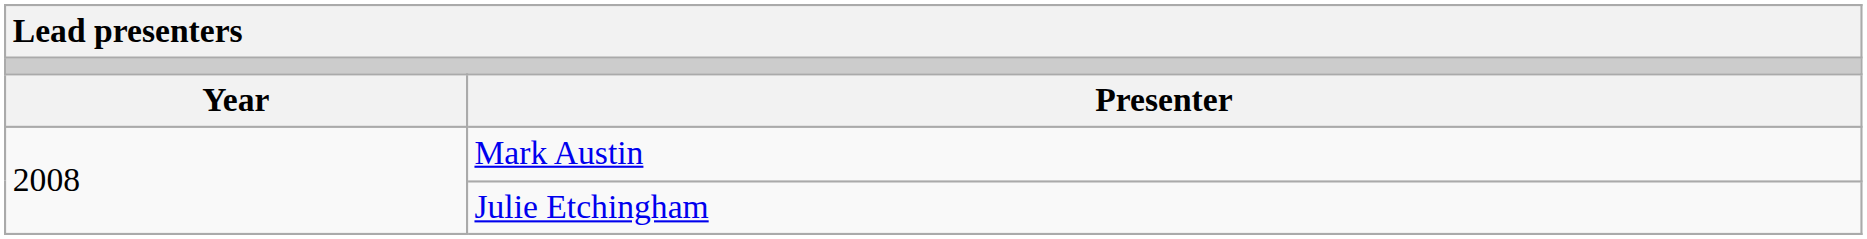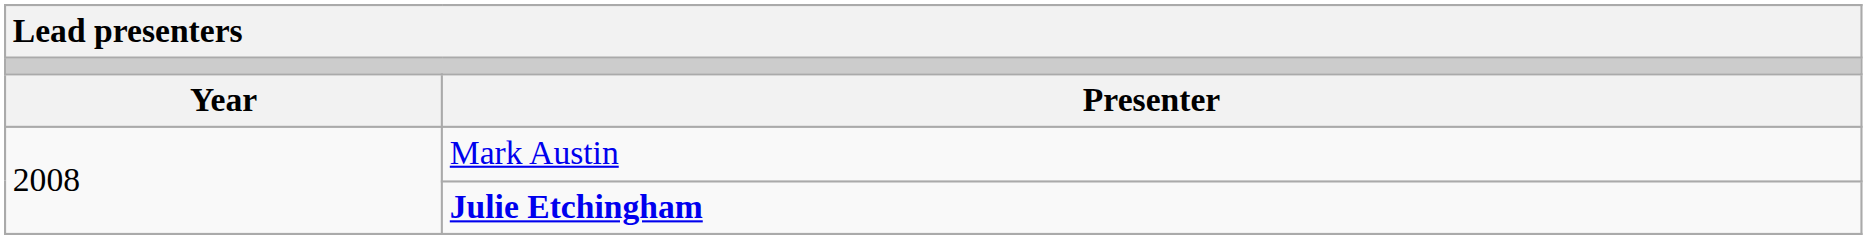Julie Etchingham | column 2: normal -> bold
